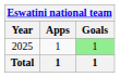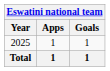2025 | Goals: lightgreen background -> no background
